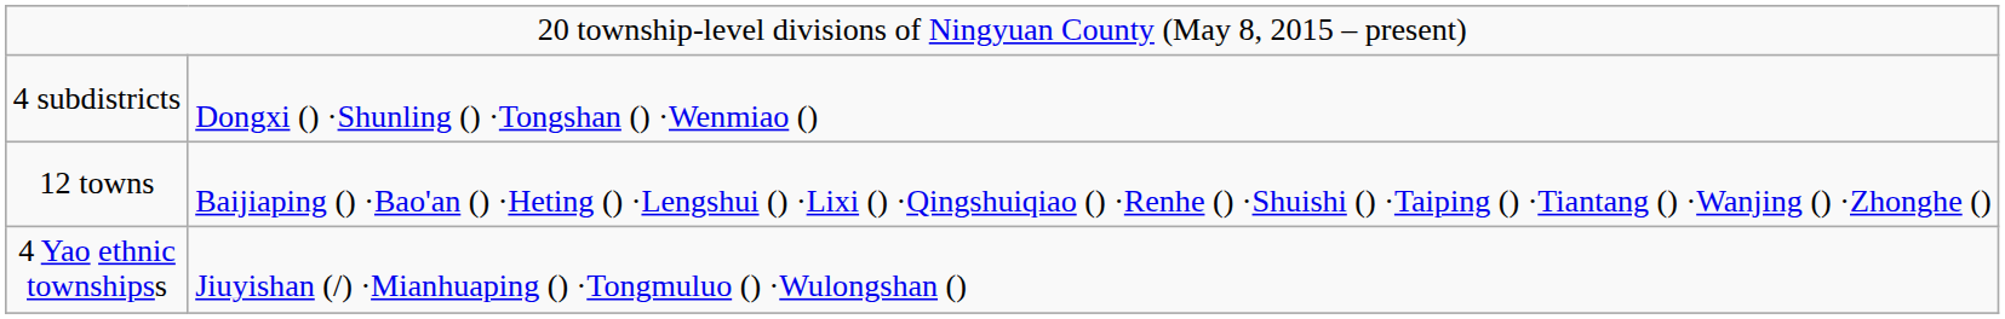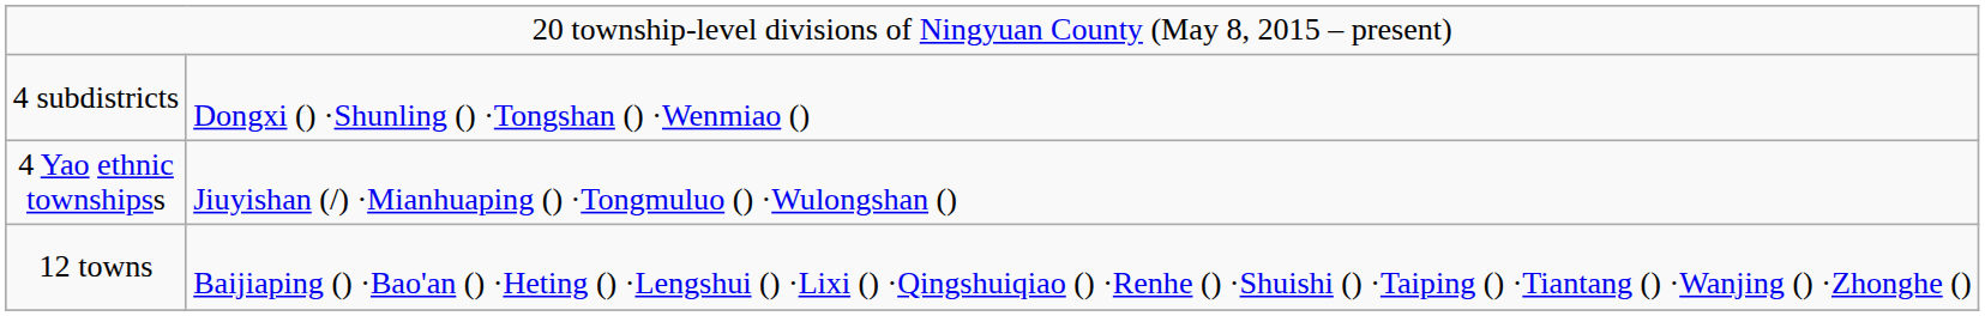rows swapped: 12 towns <-> 4 Yao ethnic townshipss
